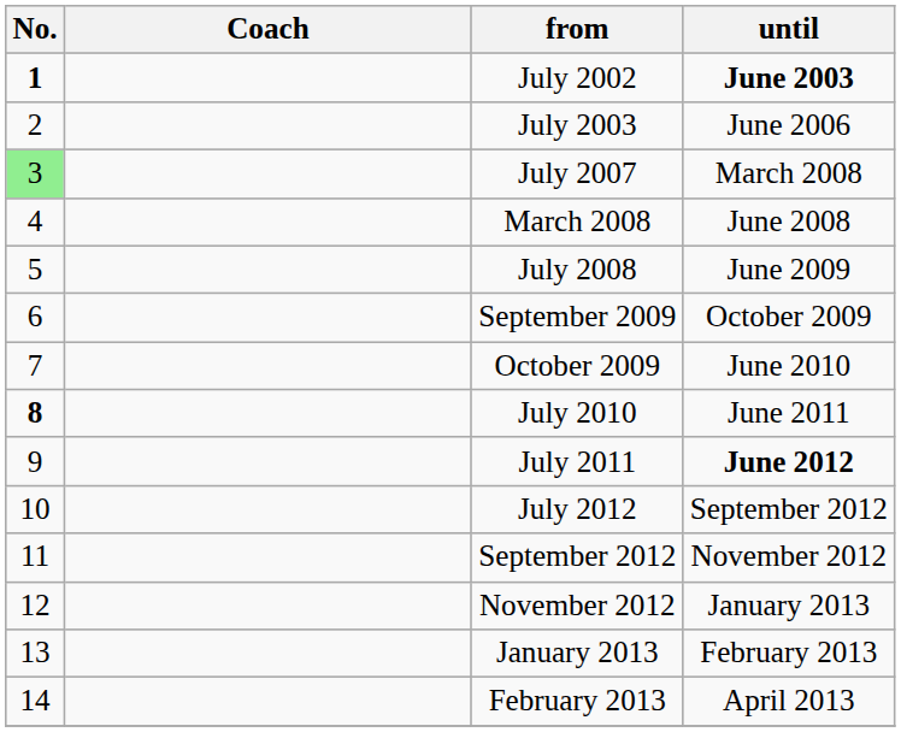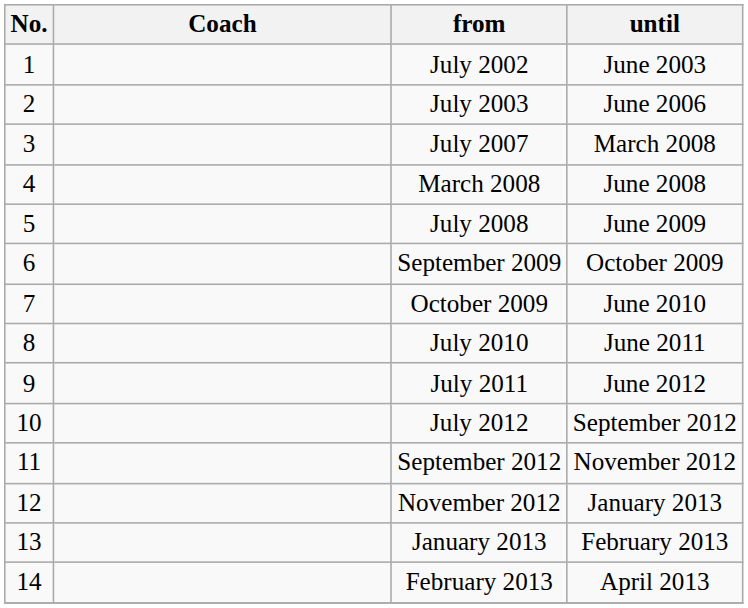July 2002 | No.: bold -> normal
July 2002 | until: bold -> normal
July 2007 | No.: lightgreen background -> no background
July 2010 | No.: bold -> normal
July 2011 | until: bold -> normal
